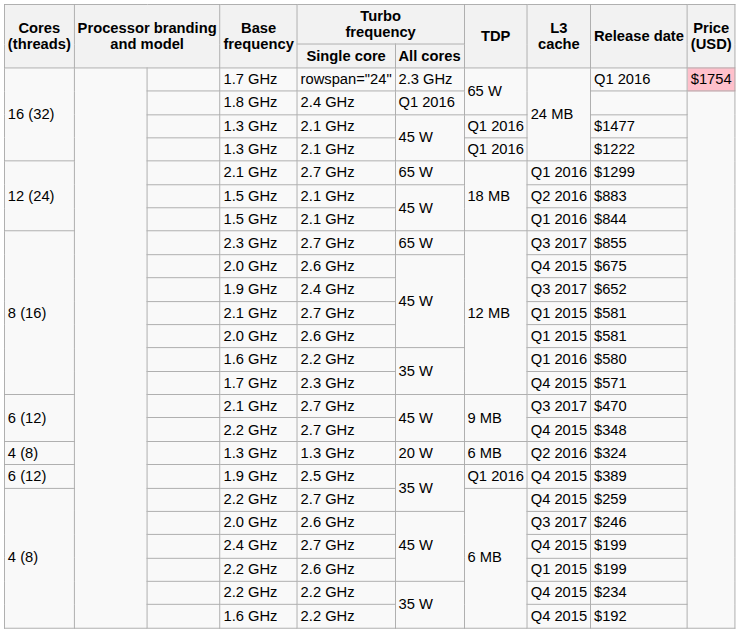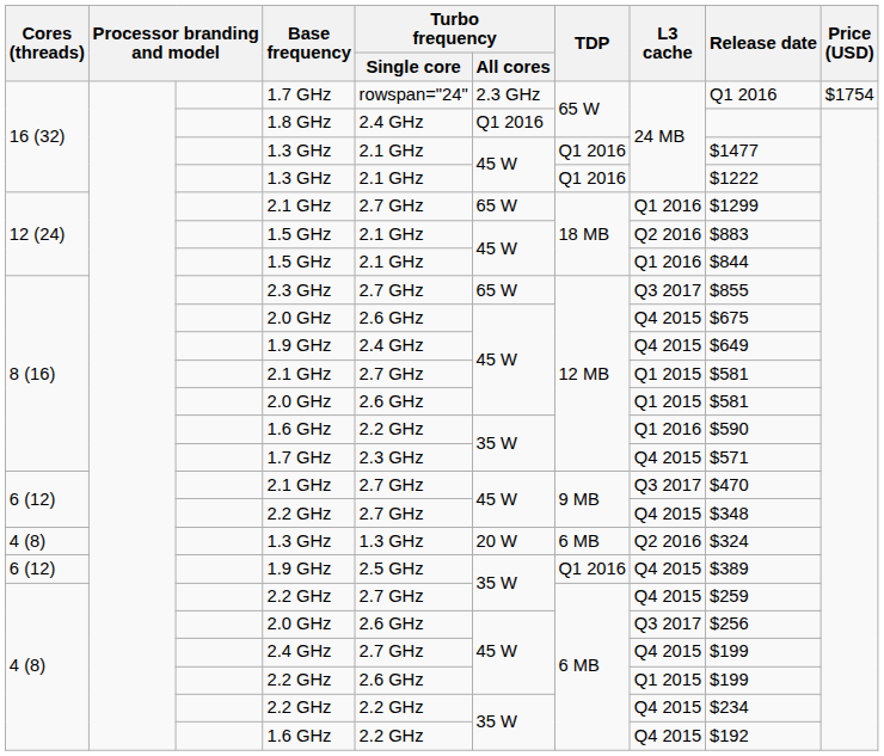16 (32) / 1.7 GHz | Price (USD): pink background -> no background
8 (16) / 1.9 GHz | L3 cache: Q3 2017 -> Q4 2015
8 (16) / 1.9 GHz | Release date: $652 -> $649
8 (16) / 1.6 GHz | Release date: $580 -> $590
4 (8) / 2.0 GHz | Release date: $246 -> $256
